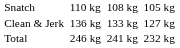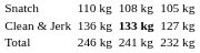Clean & Jerk | column 3: normal -> bold
